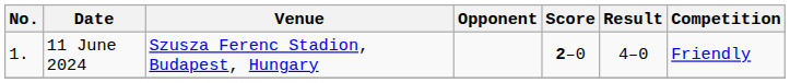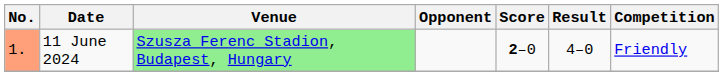11 June 2024 | No.: no background -> lightsalmon background
11 June 2024 | Venue: no background -> lightgreen background
